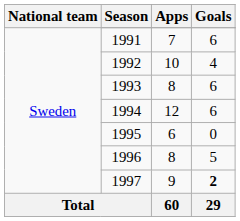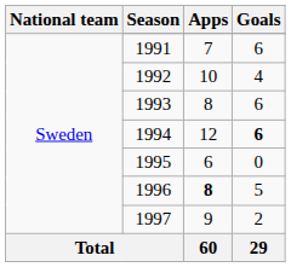1994 | Goals: normal -> bold
1996 | Apps: normal -> bold
1997 | Goals: bold -> normal
